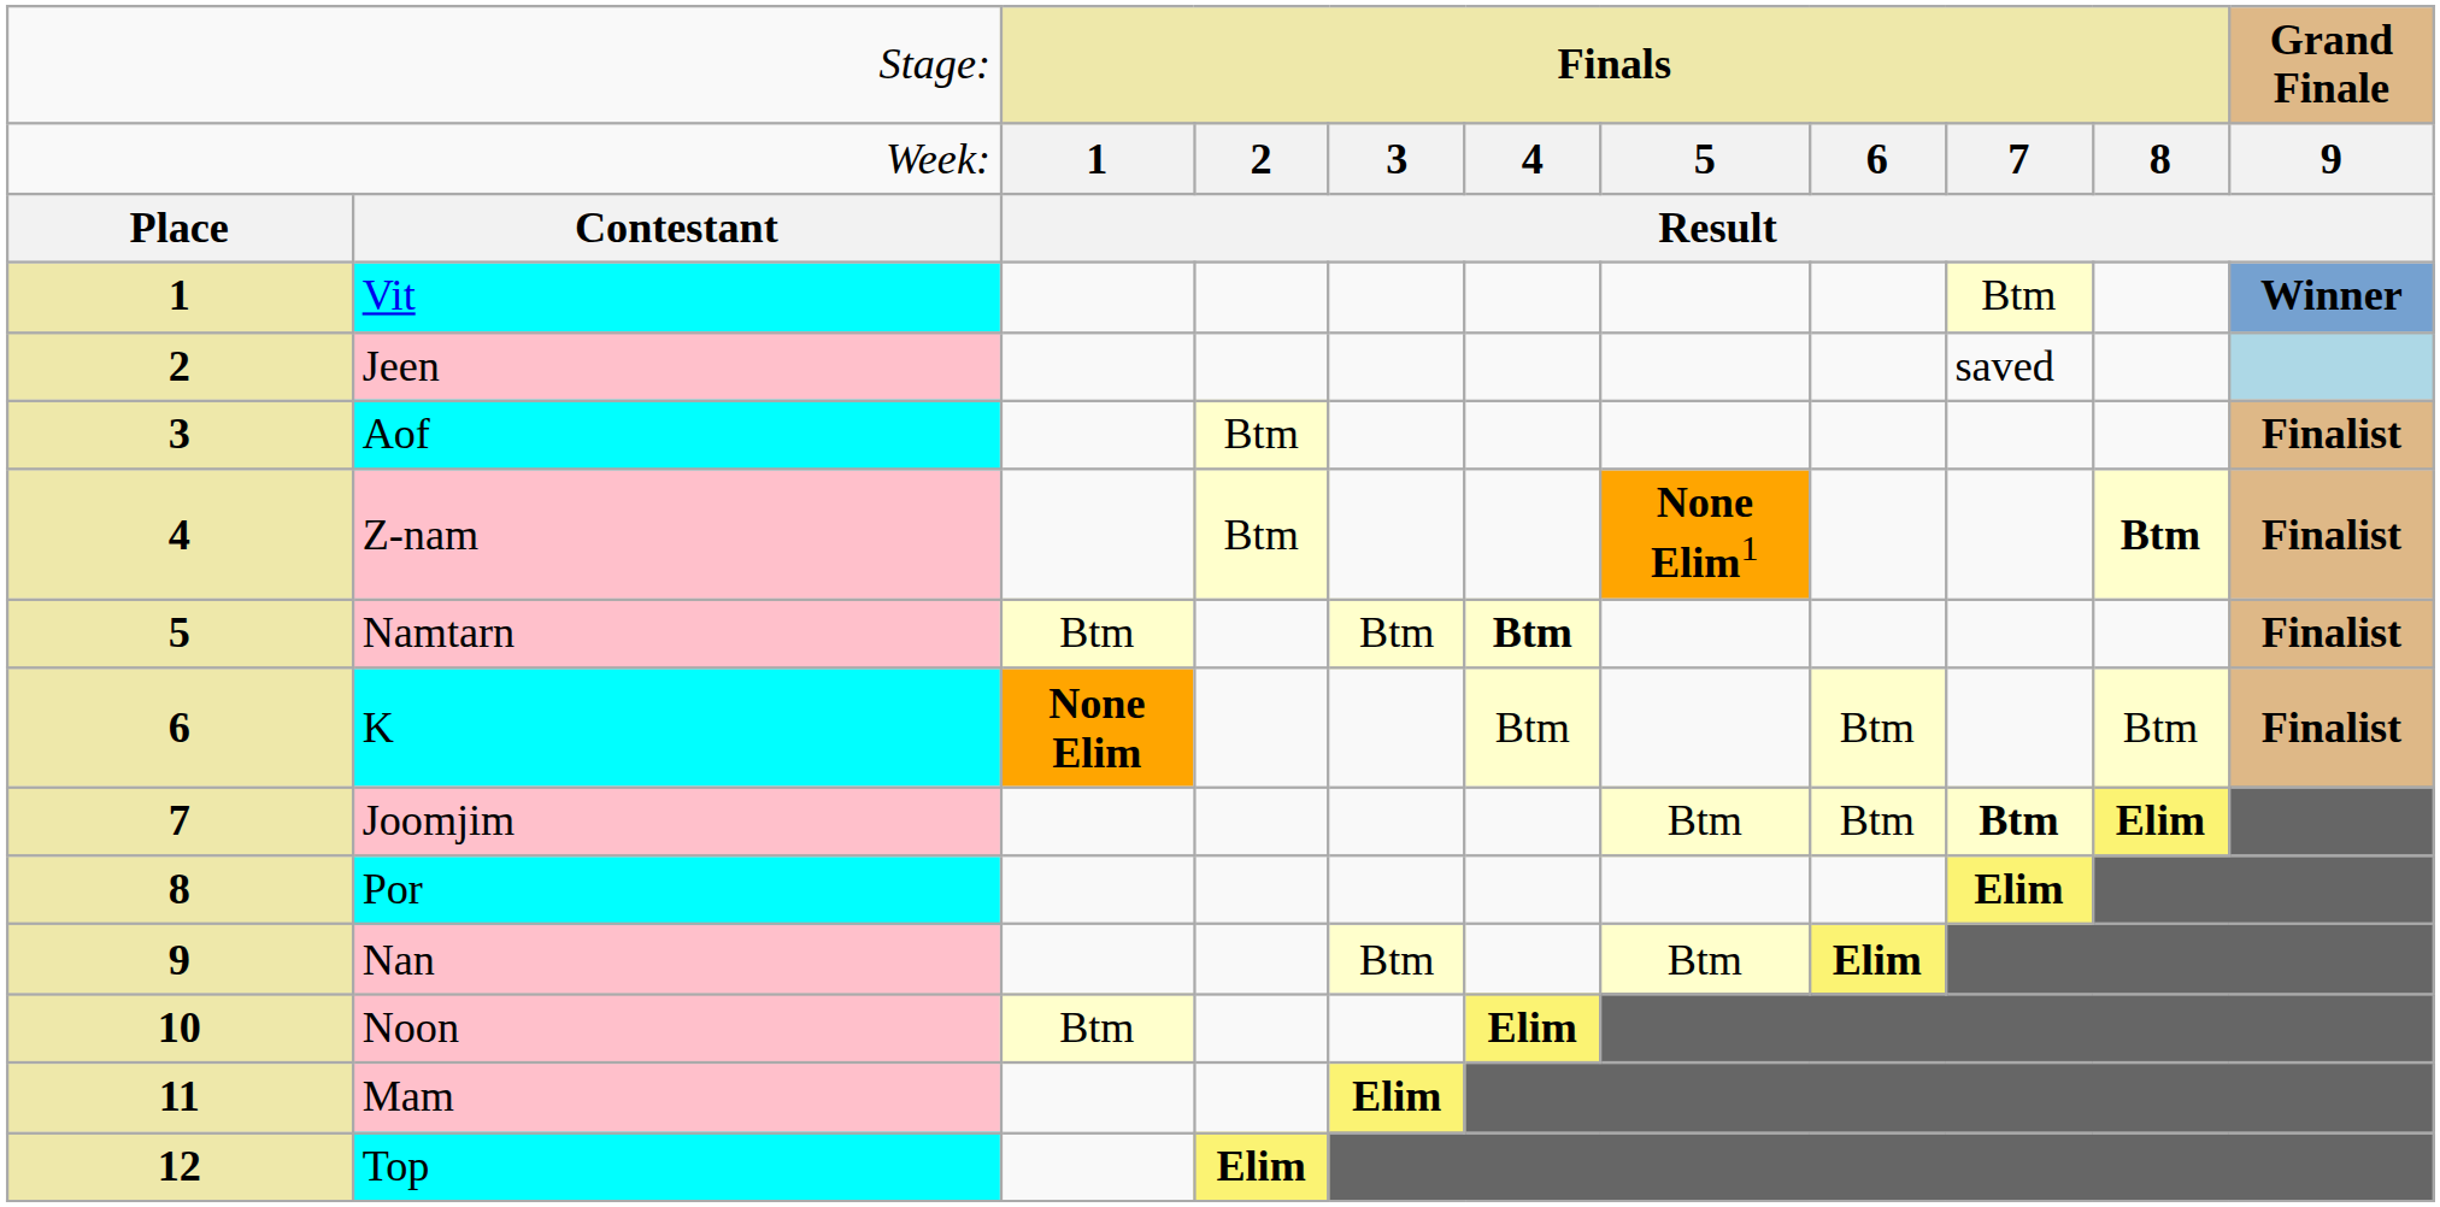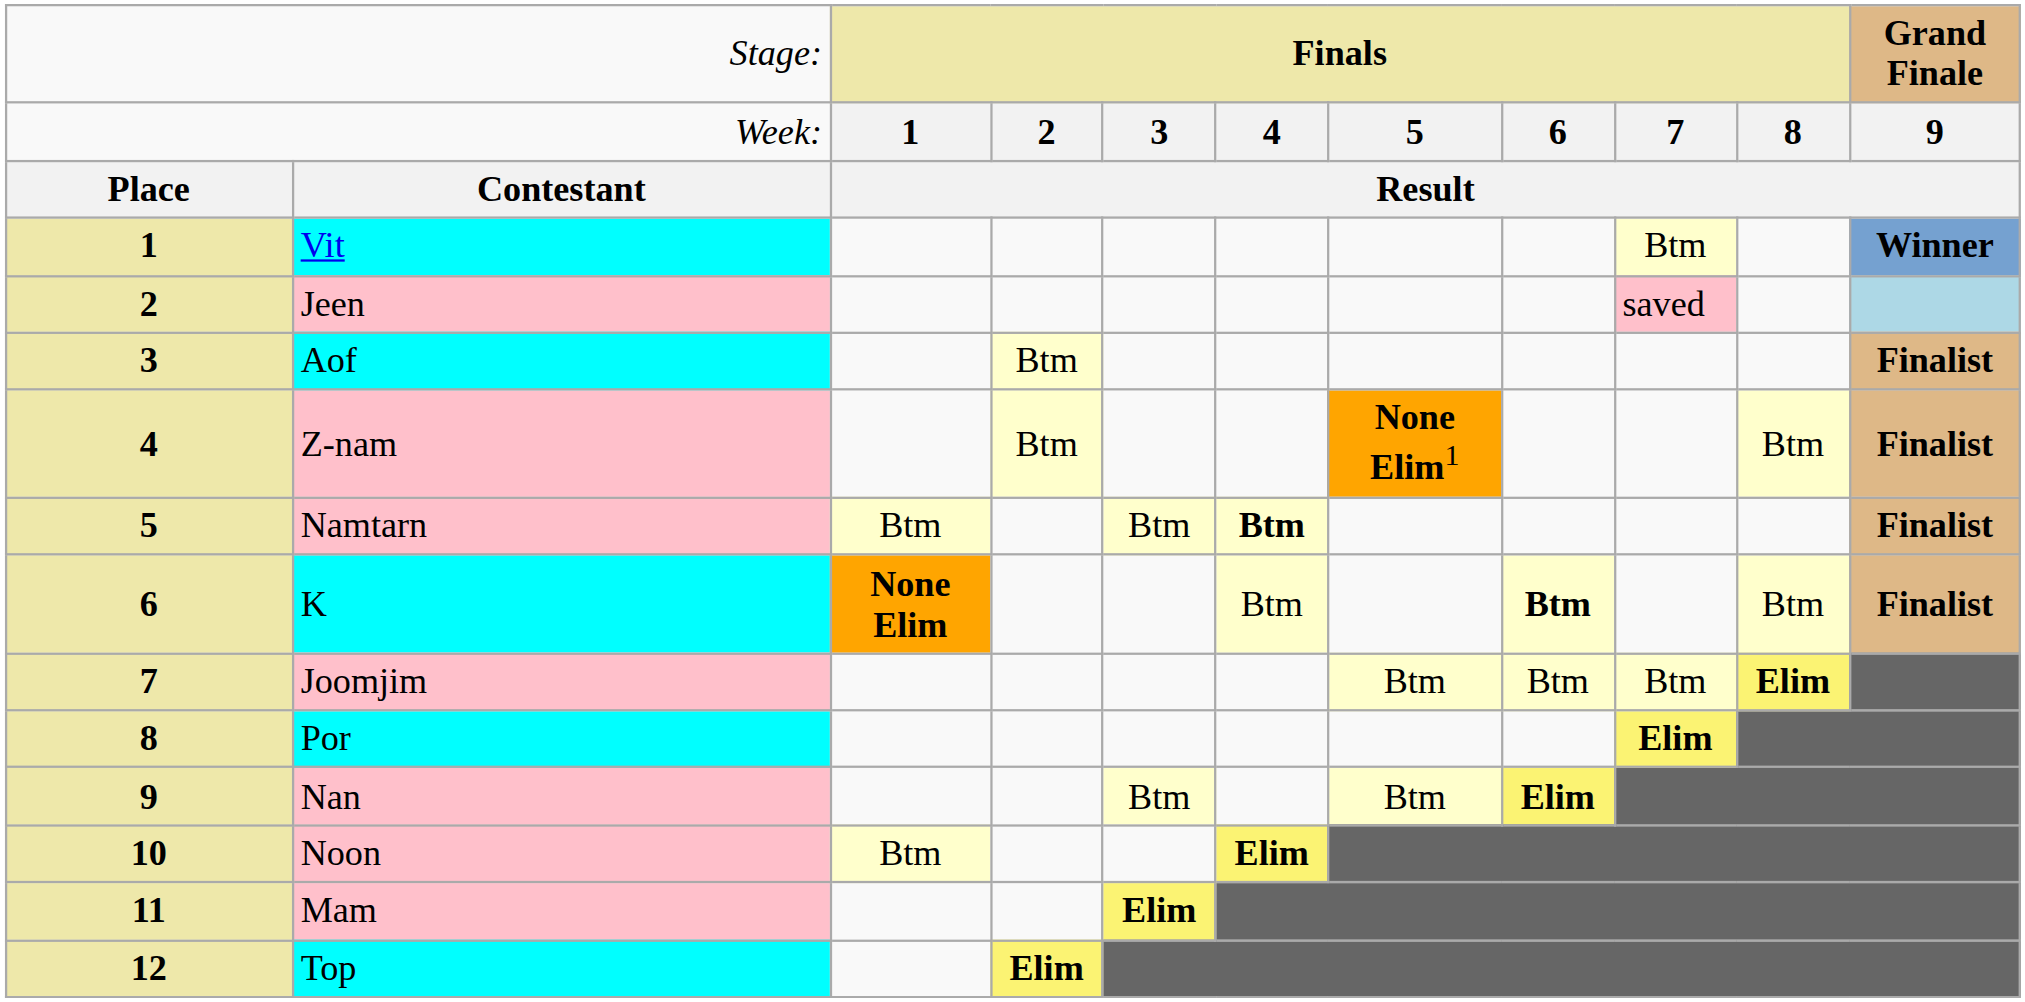Jeen | column 9: no background -> pink background
Z-nam | column 10: bold -> normal
K | column 8: normal -> bold
Joomjim | column 9: bold -> normal
